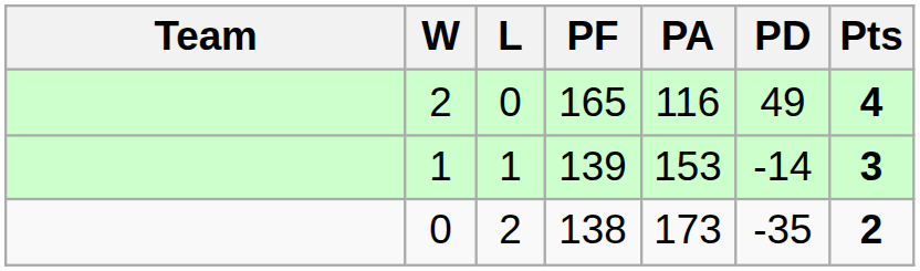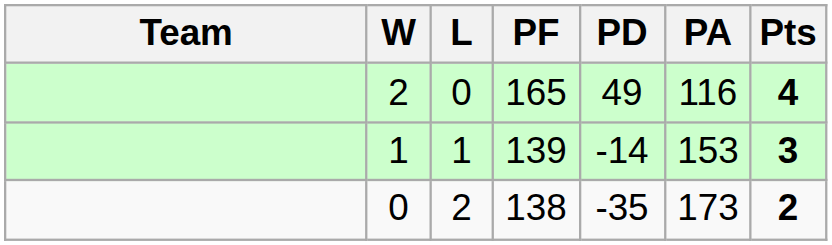columns swapped: PA <-> PD
